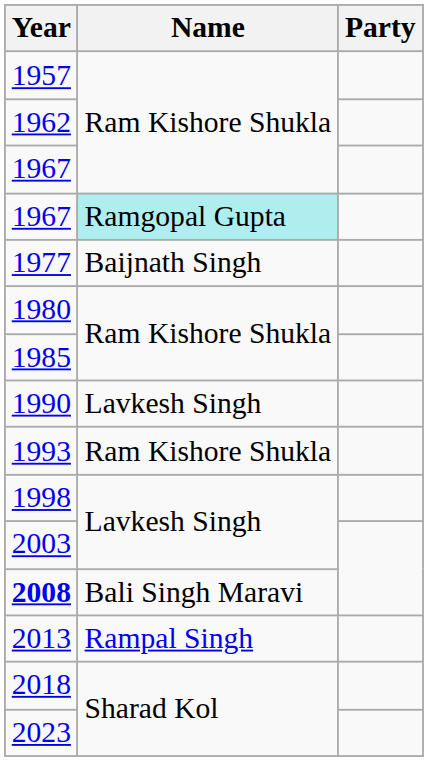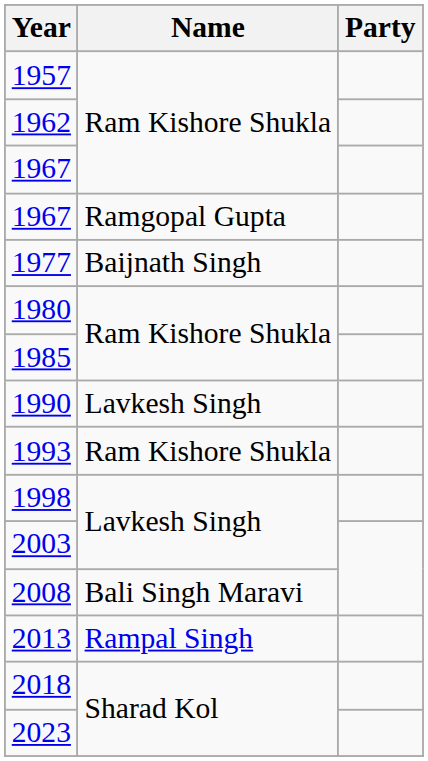1967 / Ramgopal Gupta | Name: paleturquoise background -> no background
2008 | Year: bold -> normal
